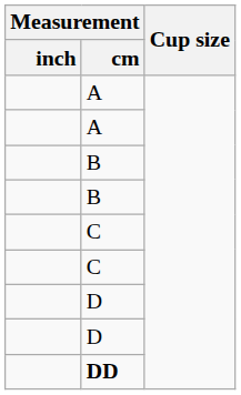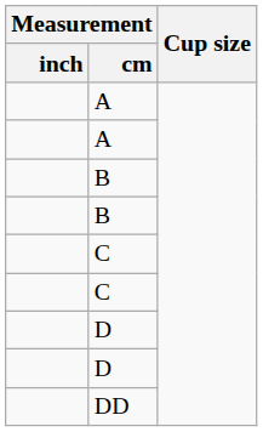DD | Measurement / cm: bold -> normal
